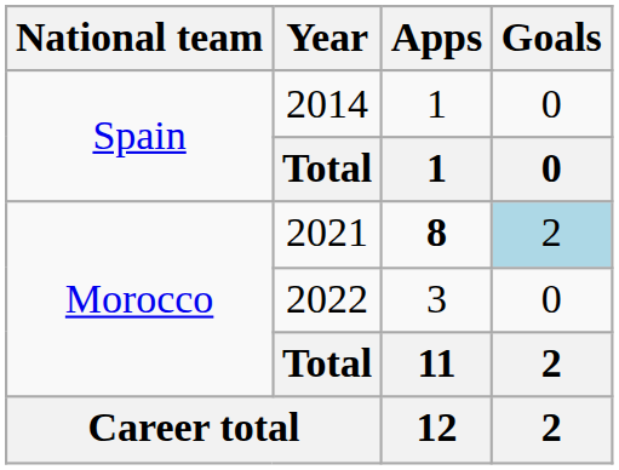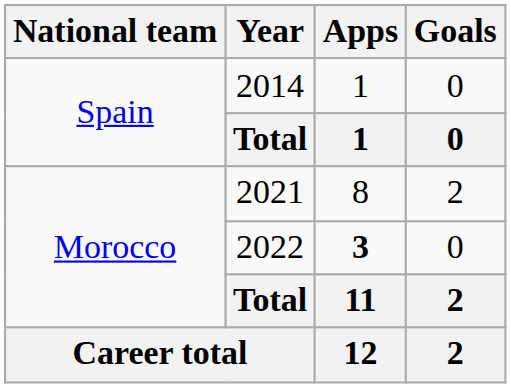2021 | Apps: bold -> normal
2021 | Goals: lightblue background -> no background
2022 | Apps: normal -> bold
